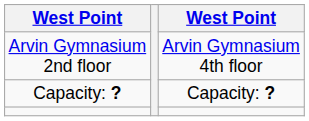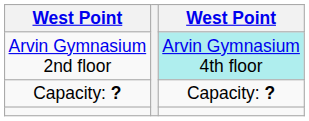Arvin Gymnasium 2nd floor | column 3: no background -> paleturquoise background
